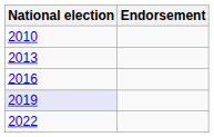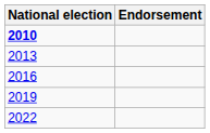2010 | National election: normal -> bold
2019 | National election: lavender background -> no background
